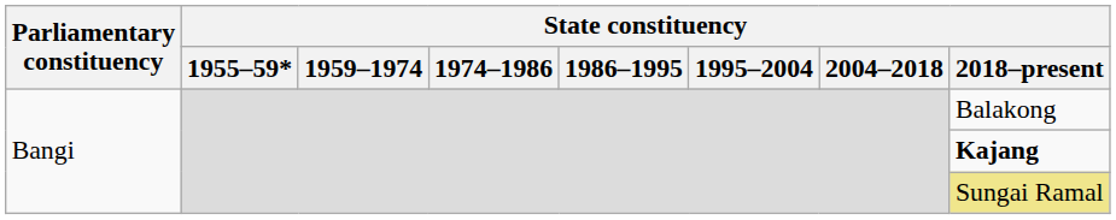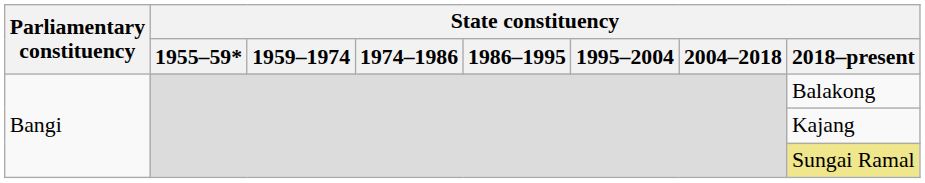row 4 | State constituency / 2018–present: bold -> normal
